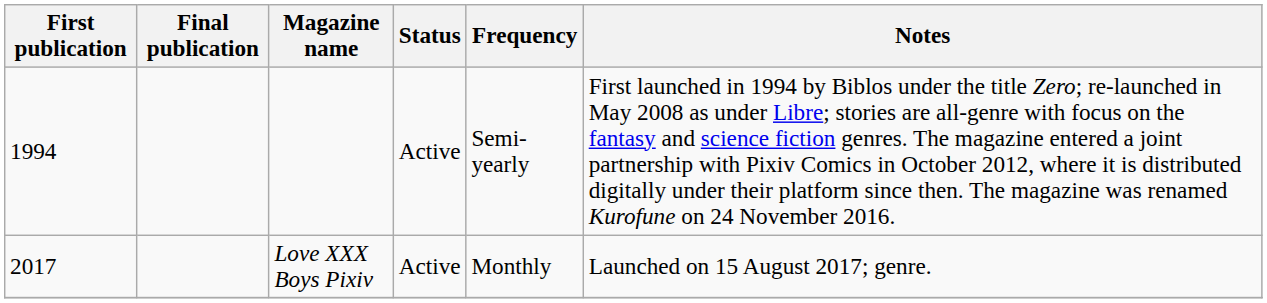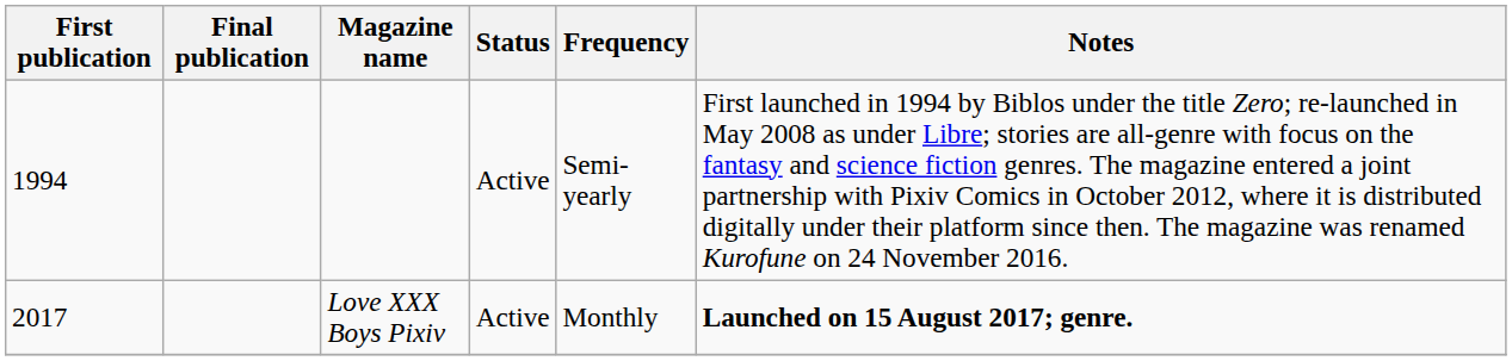Love XXX Boys Pixiv | Notes: normal -> bold
